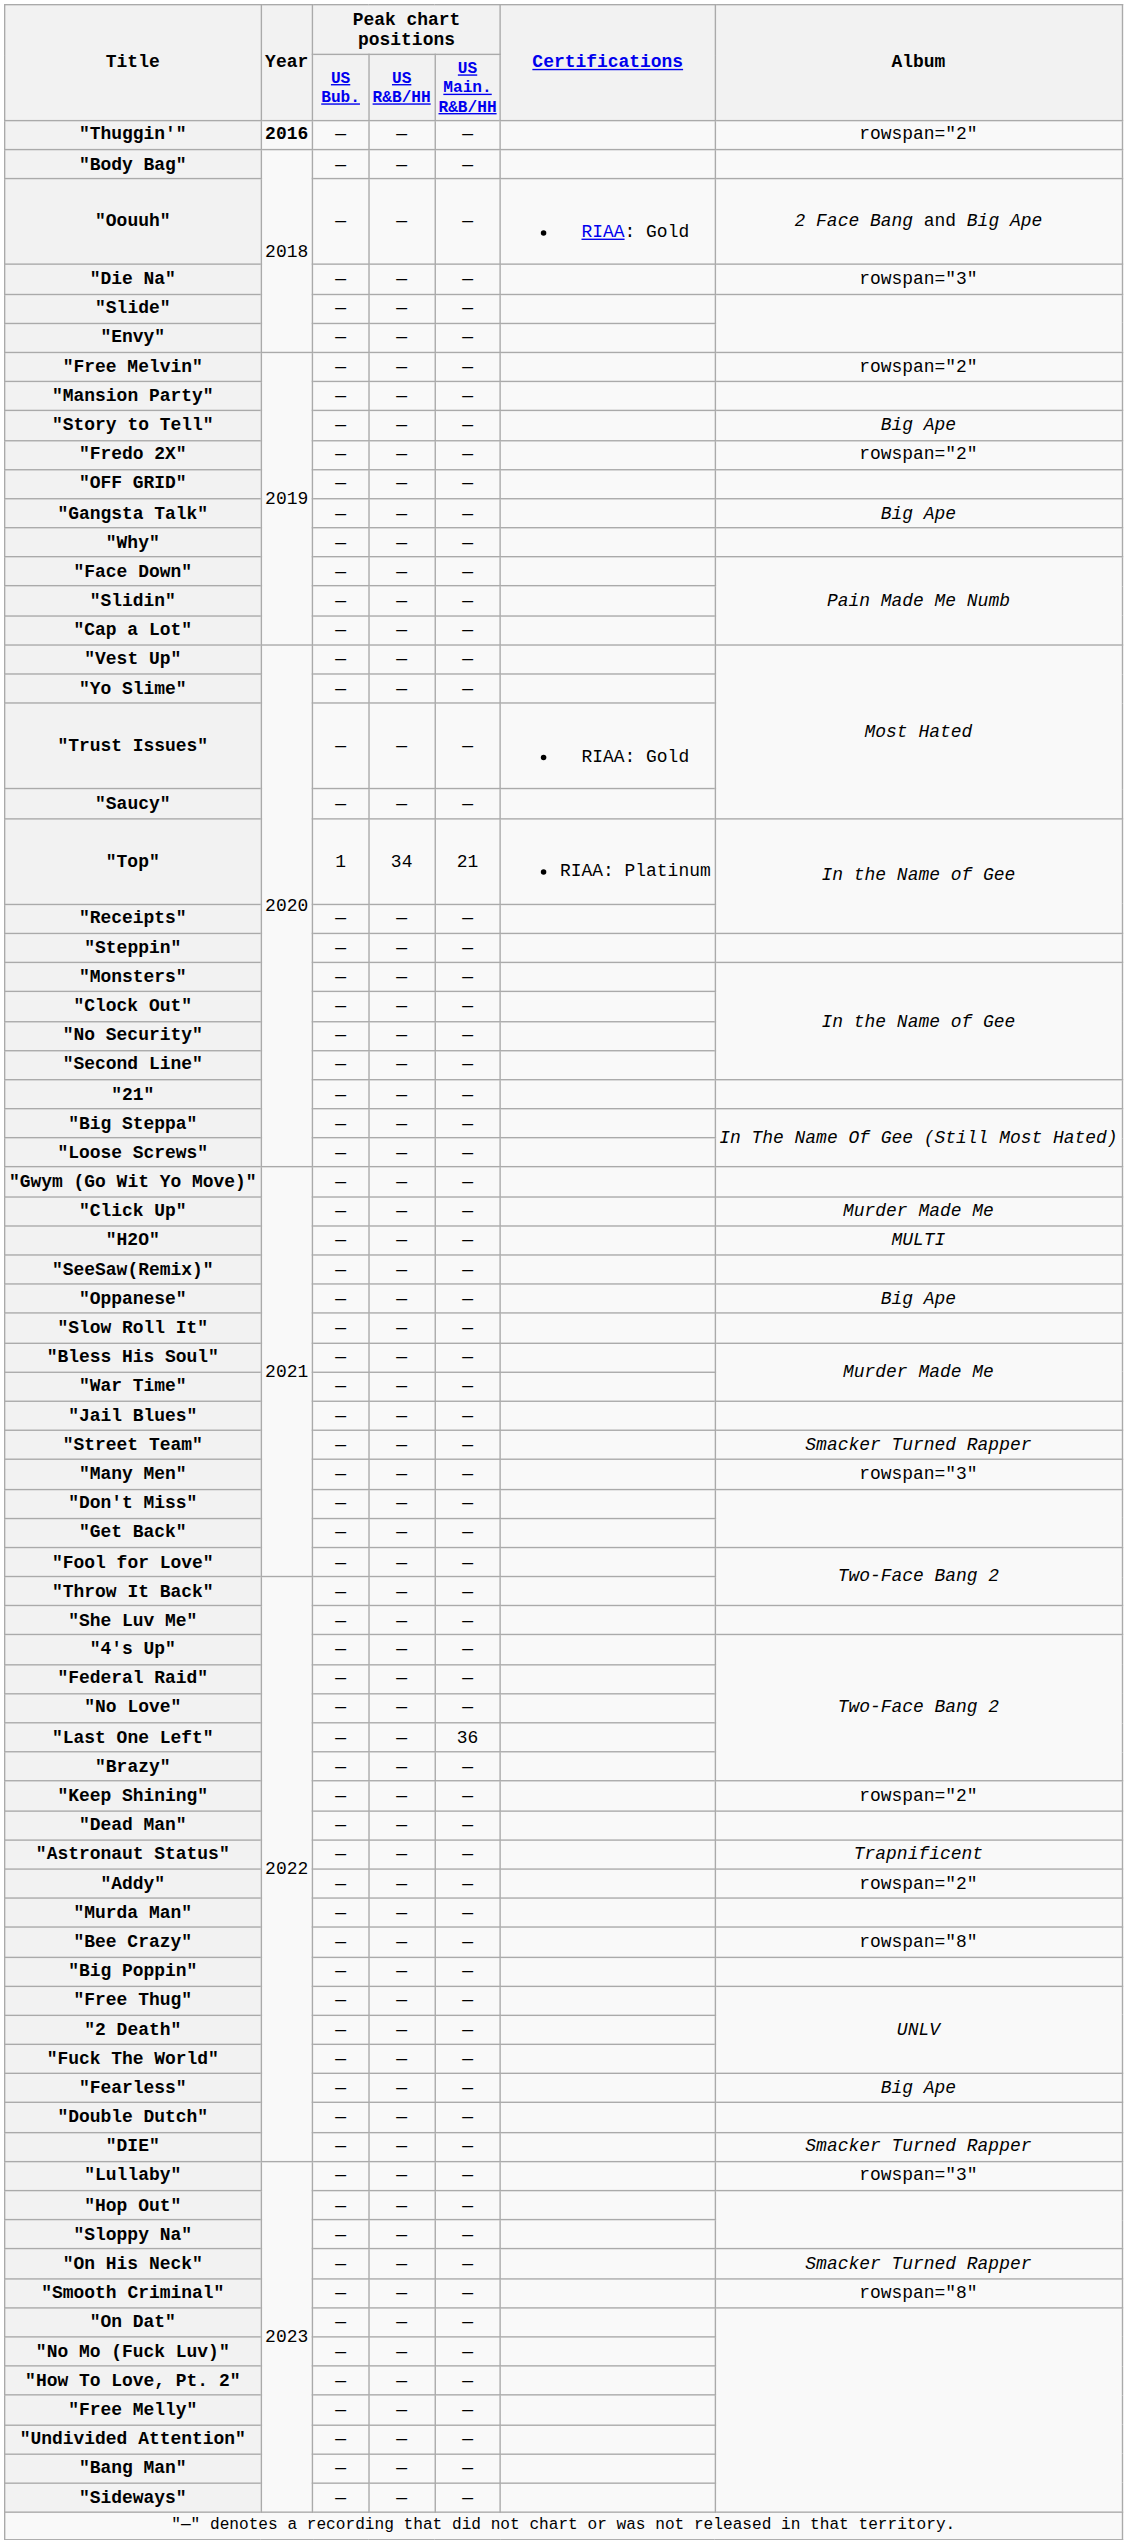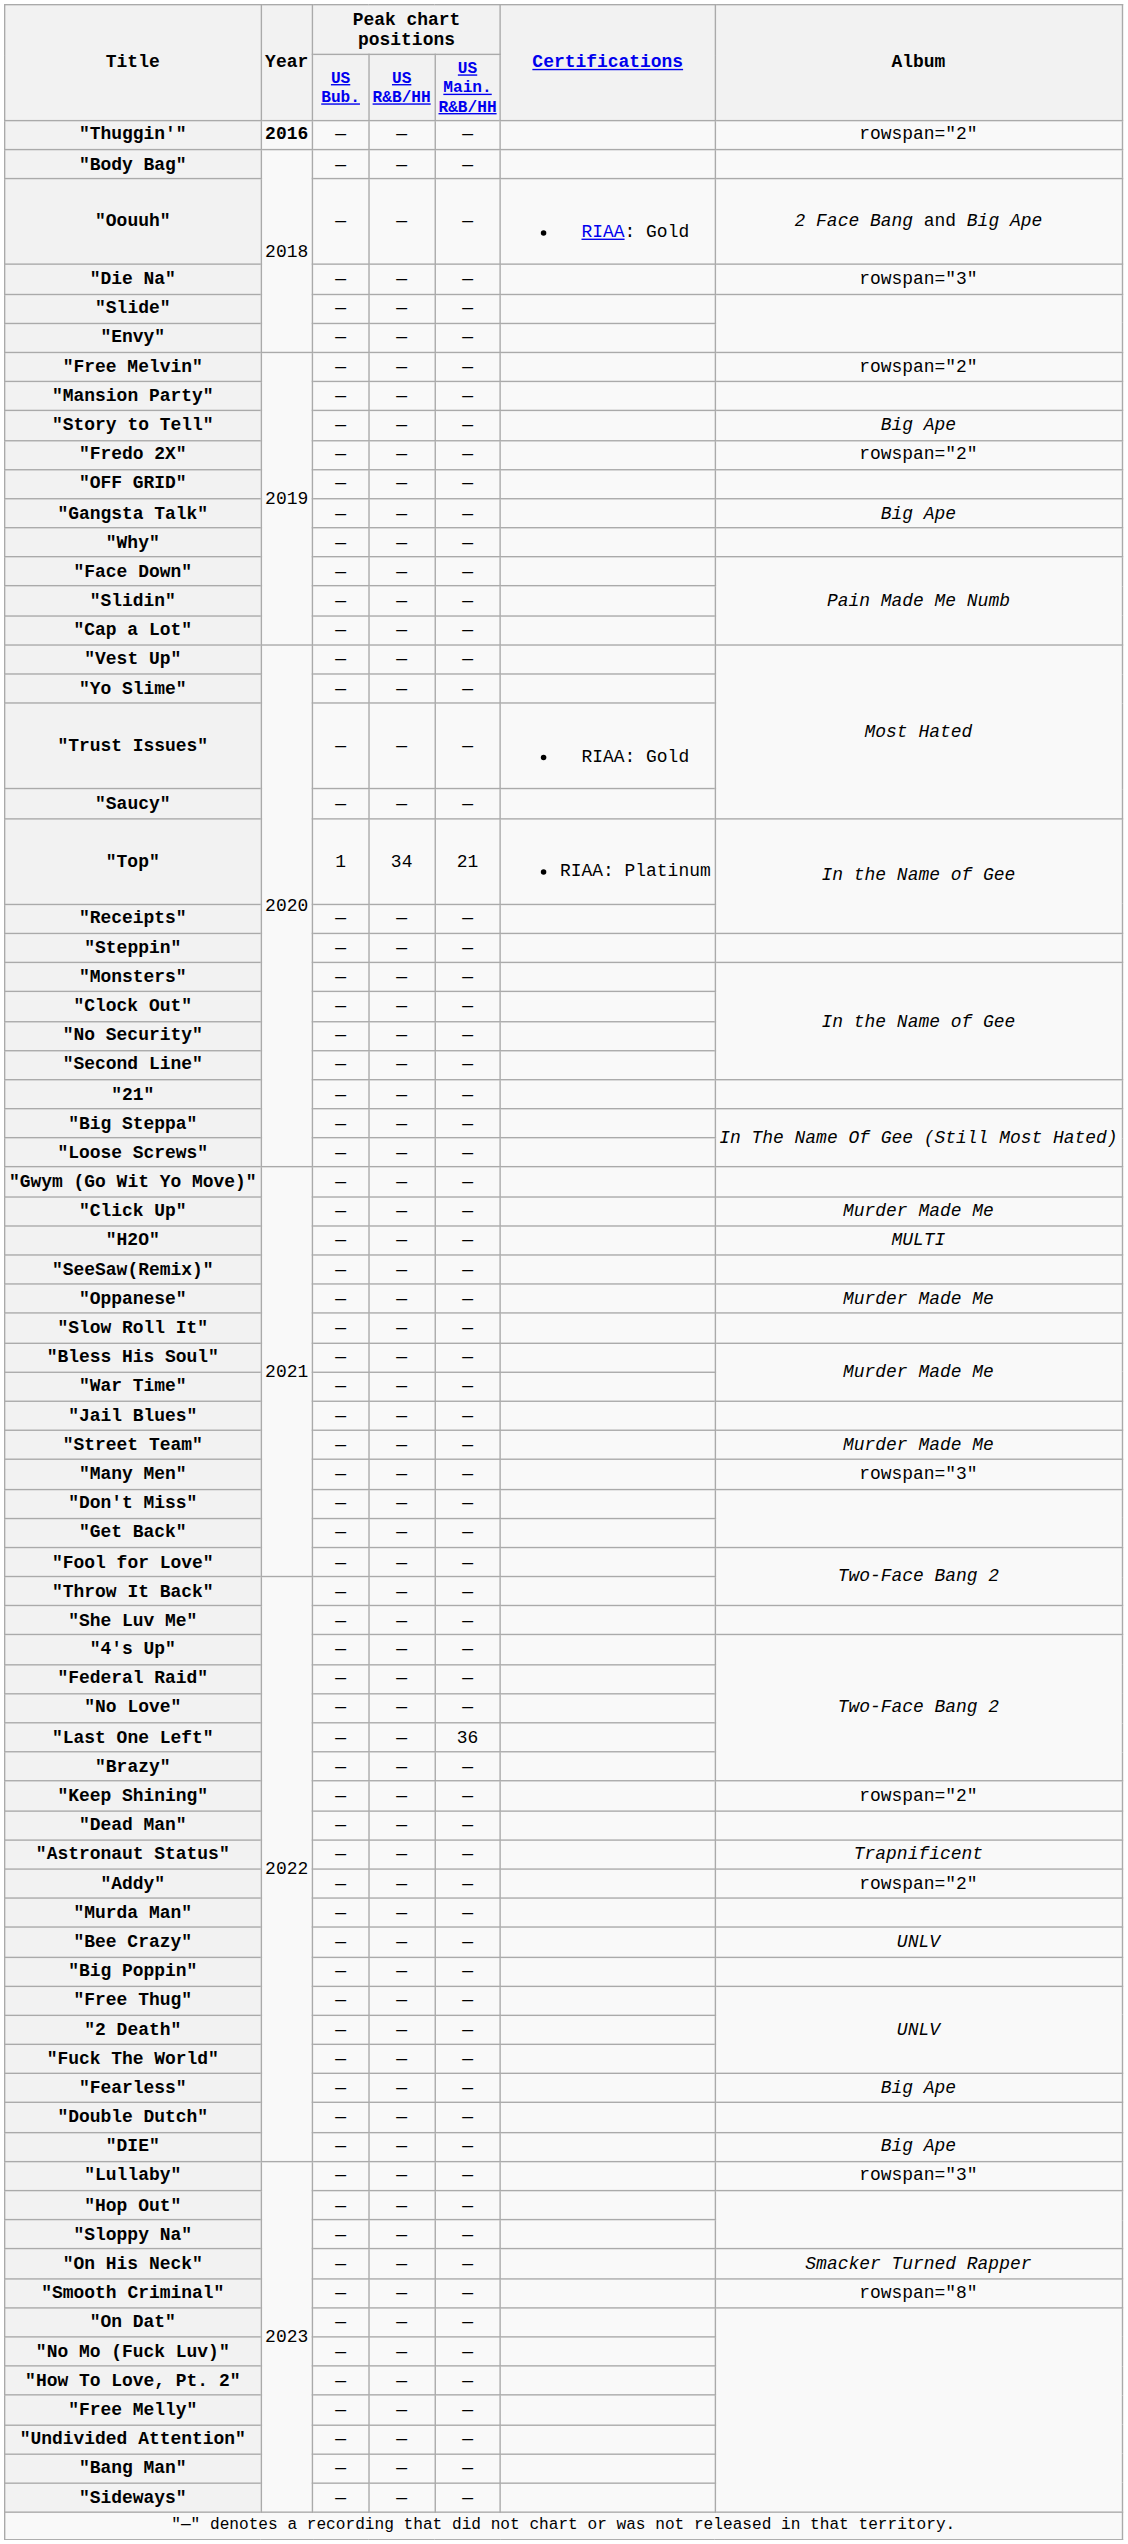"Oppanese" | Album: Big Ape -> Murder Made Me
"Street Team" | Album: Smacker Turned Rapper -> Murder Made Me
"Bee Crazy" | Album: rowspan="8" -> UNLV
"DIE" | Album: Smacker Turned Rapper -> Big Ape
